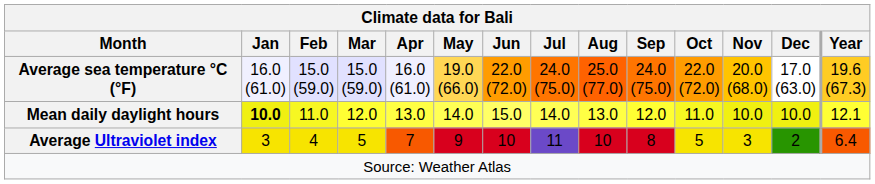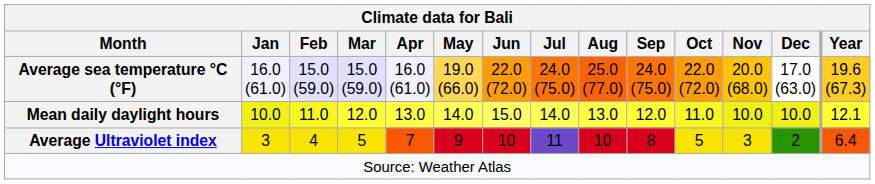row 4 | Jan: bold -> normal
